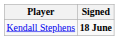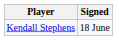Kendall Stephens | Signed: bold -> normal
